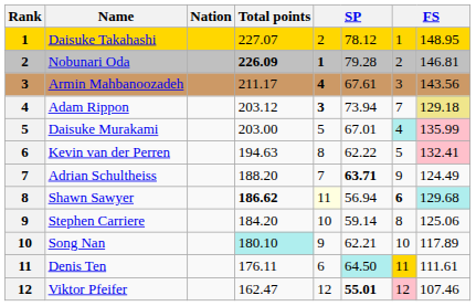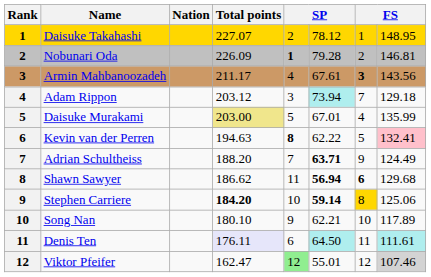Nobunari Oda | Total points: bold -> normal
Armin Mahbanoozadeh | column 5: bold -> normal
Armin Mahbanoozadeh | column 7: normal -> bold
Adam Rippon | column 5: bold -> normal
Adam Rippon | column 6: no background -> paleturquoise background
Adam Rippon | column 8: khaki background -> no background
Daisuke Murakami | Total points: no background -> khaki background
Daisuke Murakami | column 7: paleturquoise background -> no background
Daisuke Murakami | column 8: pink background -> no background
Kevin van der Perren | column 5: normal -> bold
Shawn Sawyer | Total points: bold -> normal
Shawn Sawyer | column 5: lightyellow background -> no background
Shawn Sawyer | column 6: normal -> bold
Shawn Sawyer | column 8: paleturquoise background -> no background
Stephen Carriere | Total points: normal -> bold
Stephen Carriere | column 6: normal -> bold
Stephen Carriere | column 7: no background -> gold background
Song Nan | Total points: paleturquoise background -> no background
Denis Ten | Total points: no background -> lavender background
Denis Ten | column 7: gold background -> no background
Denis Ten | column 8: no background -> paleturquoise background
Viktor Pfeifer | column 5: no background -> lightgreen background
Viktor Pfeifer | column 6: bold -> normal
Viktor Pfeifer | column 7: pink background -> no background
Viktor Pfeifer | column 8: no background -> lightgrey background
